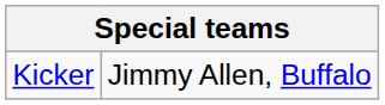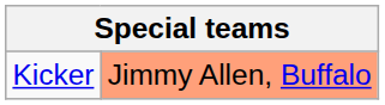Kicker | column 2: no background -> lightsalmon background
